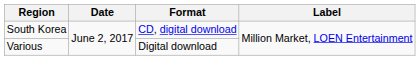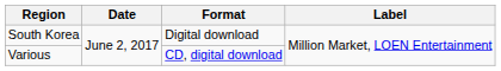South Korea | Format: CD, digital download -> Digital download
Various | Format: Digital download -> CD, digital download
